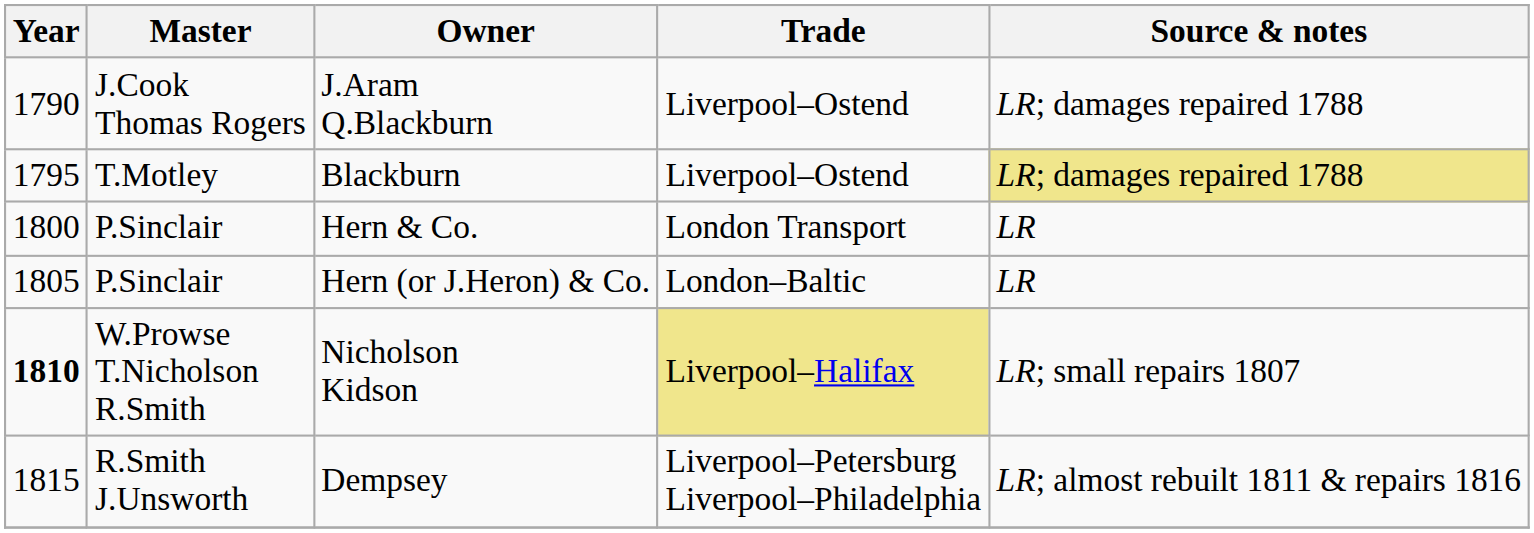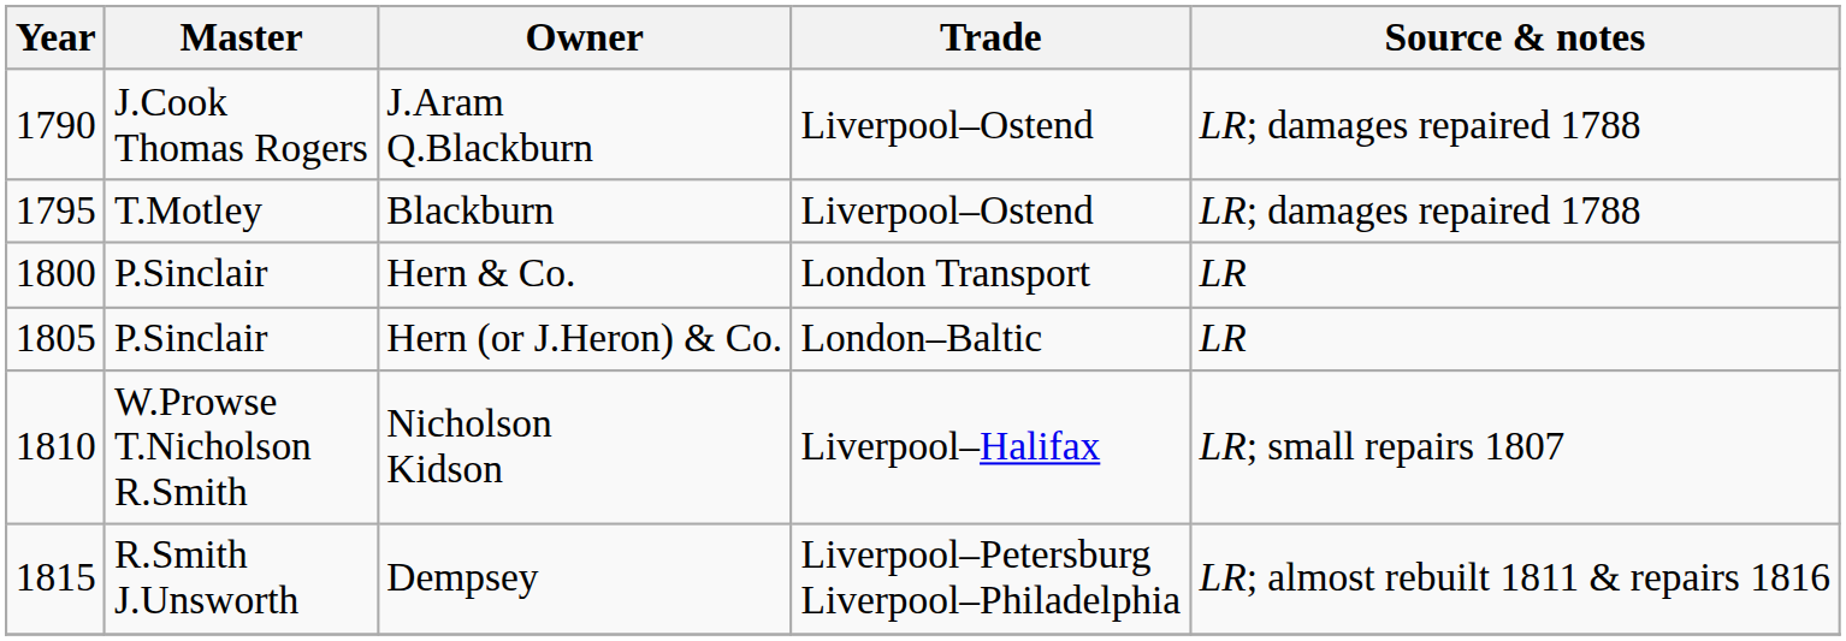Blackburn | Source & notes: khaki background -> no background
Nicholson Kidson | Year: bold -> normal
Nicholson Kidson | Trade: khaki background -> no background
